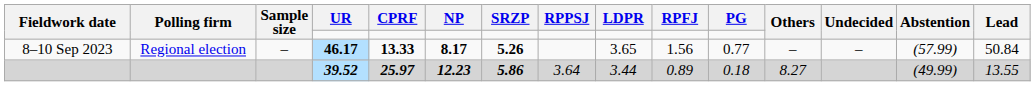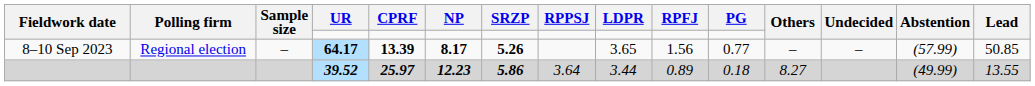8–10 Sep 2023 | UR: 46.17 -> 64.17
8–10 Sep 2023 | CPRF: 13.33 -> 13.39
8–10 Sep 2023 | Lead: 50.84 -> 50.85
